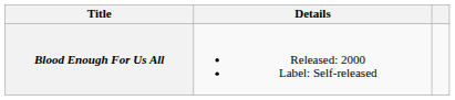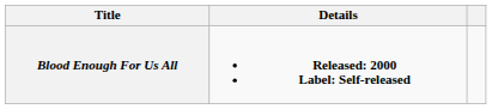row 2 | Details: normal -> bold
